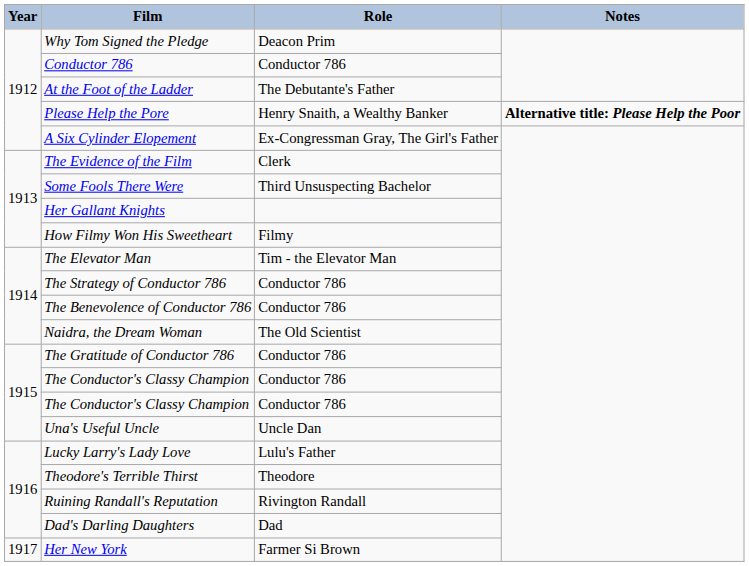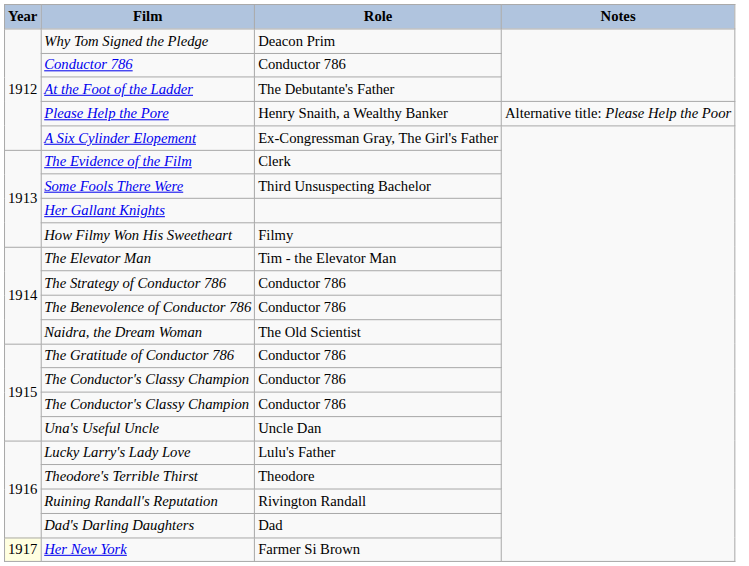Please Help the Pore | Notes: bold -> normal
Her New York | Year: no background -> lightyellow background
